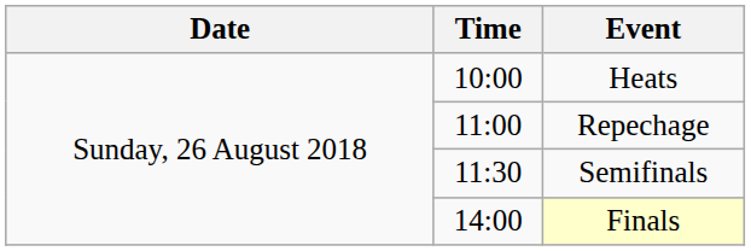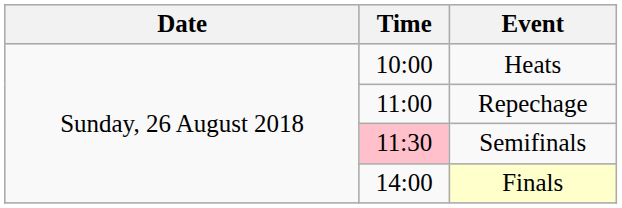Semifinals | Time: no background -> pink background
